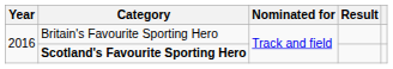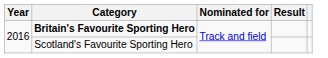Britain's Favourite Sporting Hero | Category: normal -> bold
Scotland's Favourite Sporting Hero | Category: bold -> normal
